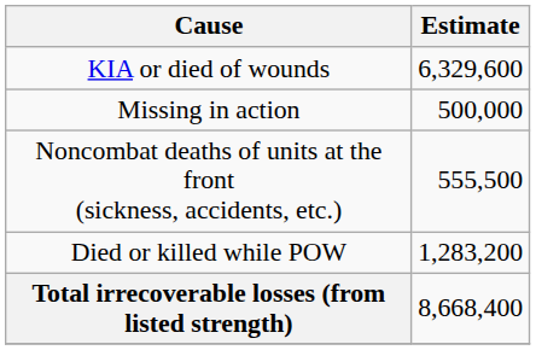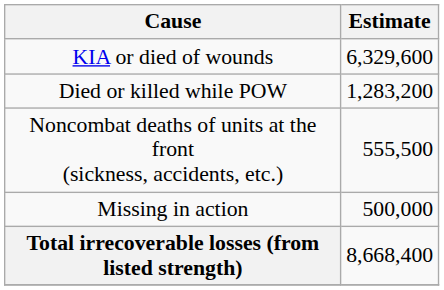rows swapped: Missing in action <-> Died or killed while POW
